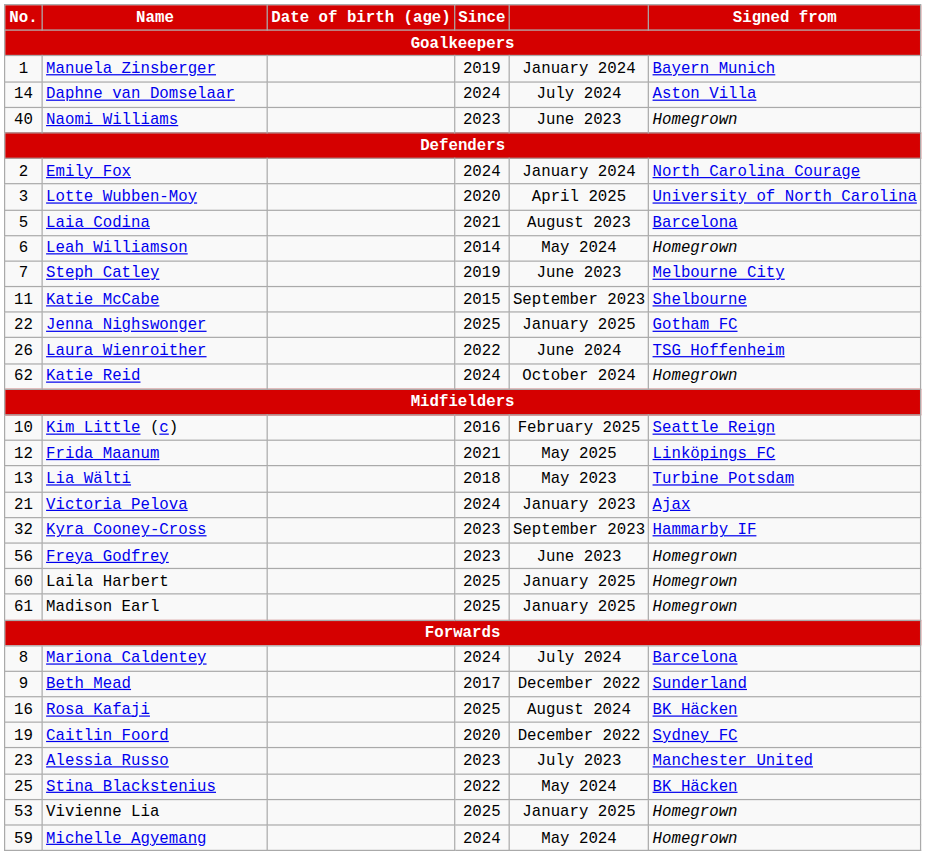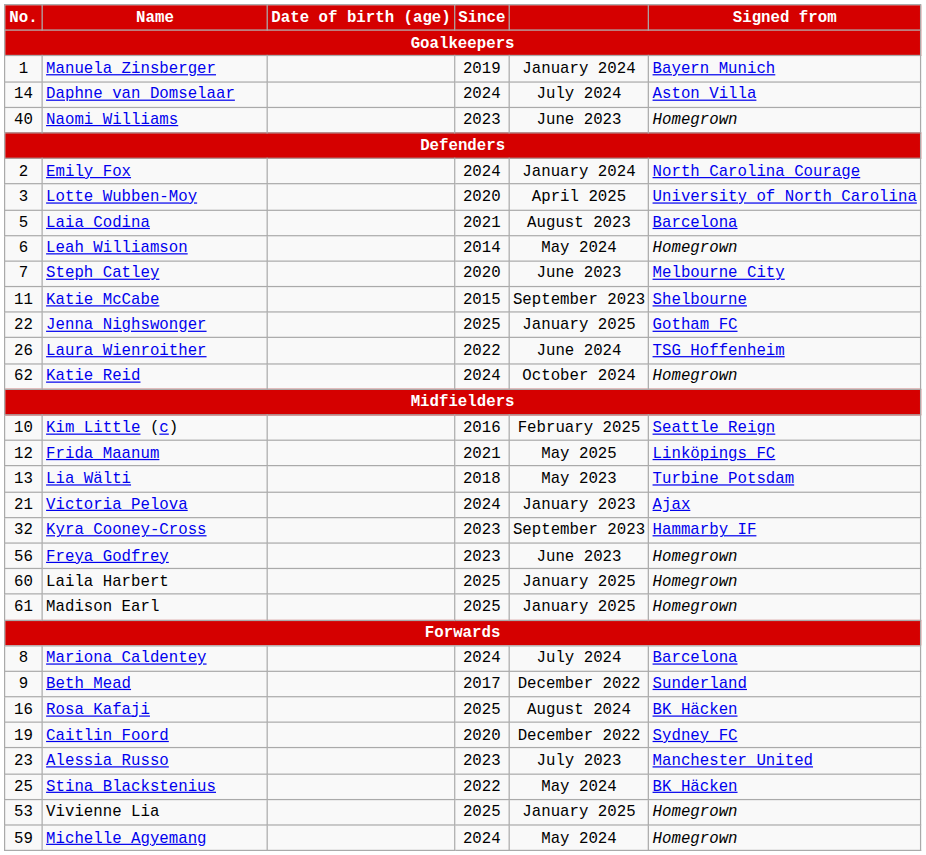Steph Catley | Since: 2019 -> 2020
